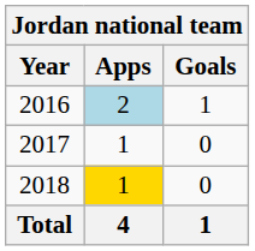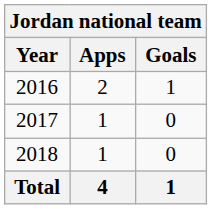2016 | Apps: lightblue background -> no background
2018 | Apps: gold background -> no background
